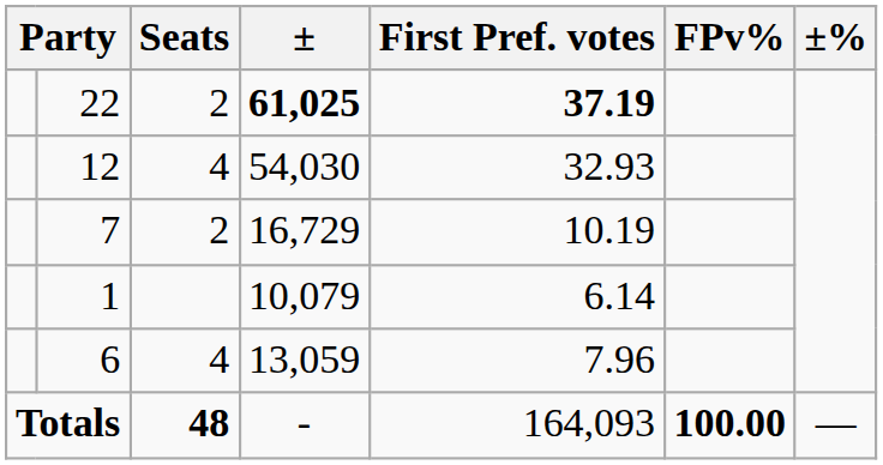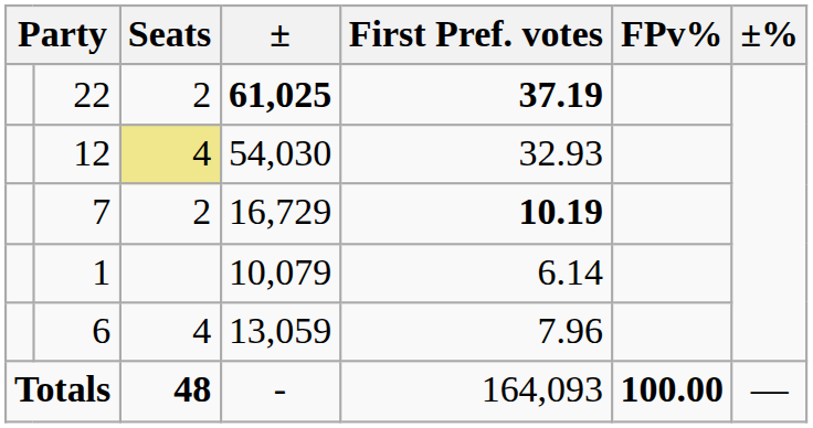12 | Seats: no background -> khaki background
7 | First Pref. votes: normal -> bold
